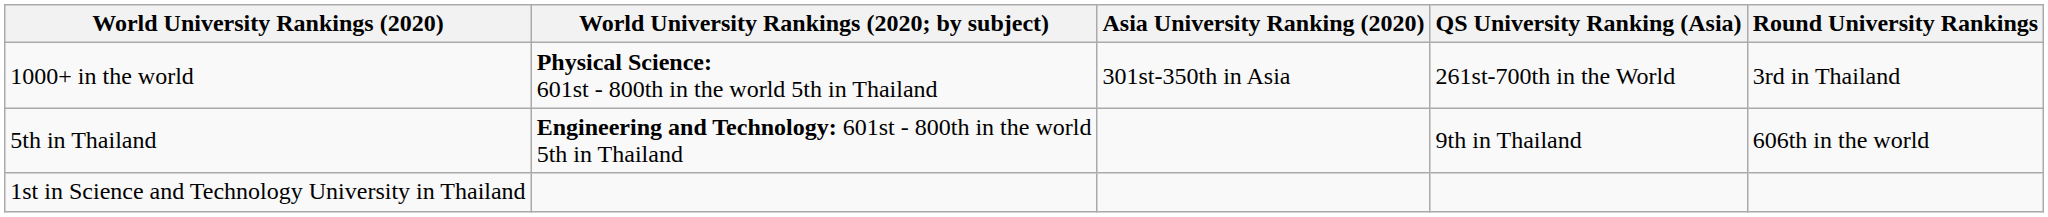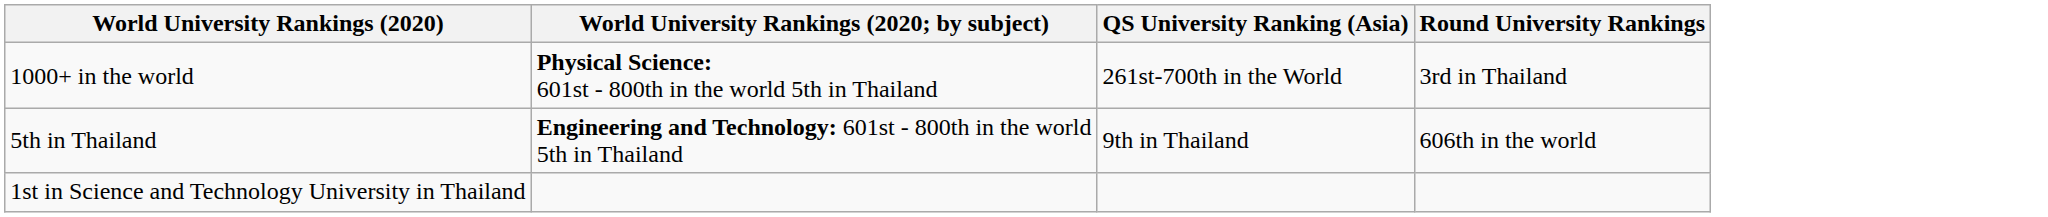- column: Asia University Ranking (2020) | 301st-350th in Asia
